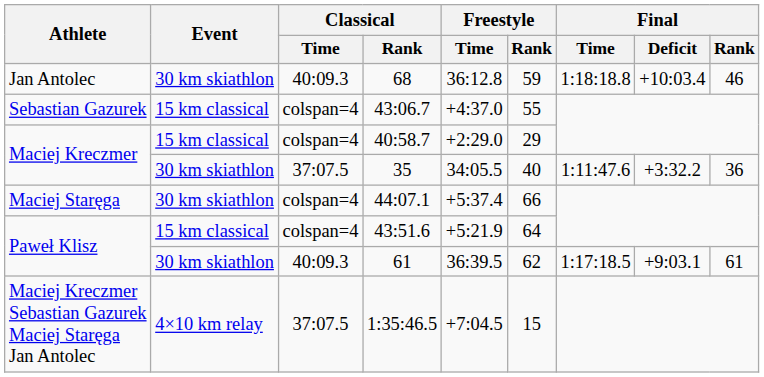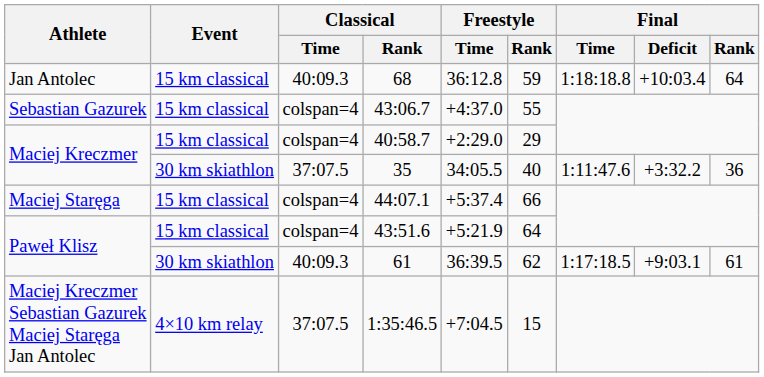68 | Event: 30 km skiathlon -> 15 km classical
68 | Final / Rank: 46 -> 64
44:07.1 | Event: 30 km skiathlon -> 15 km classical
